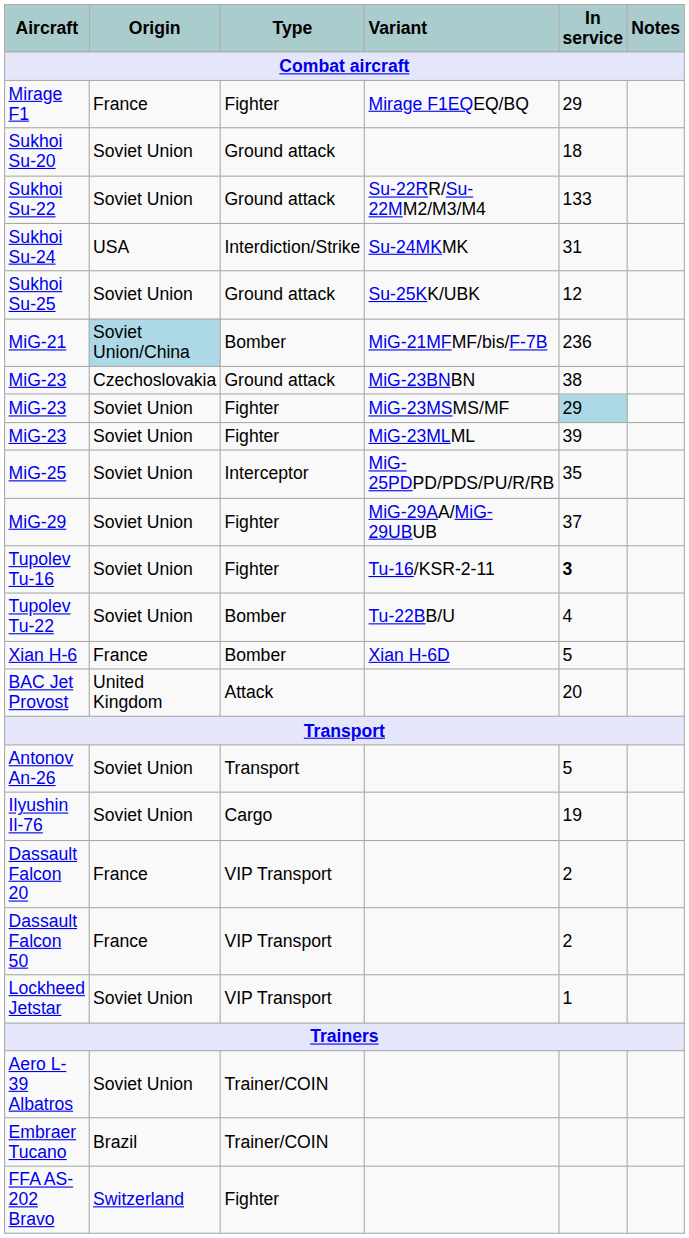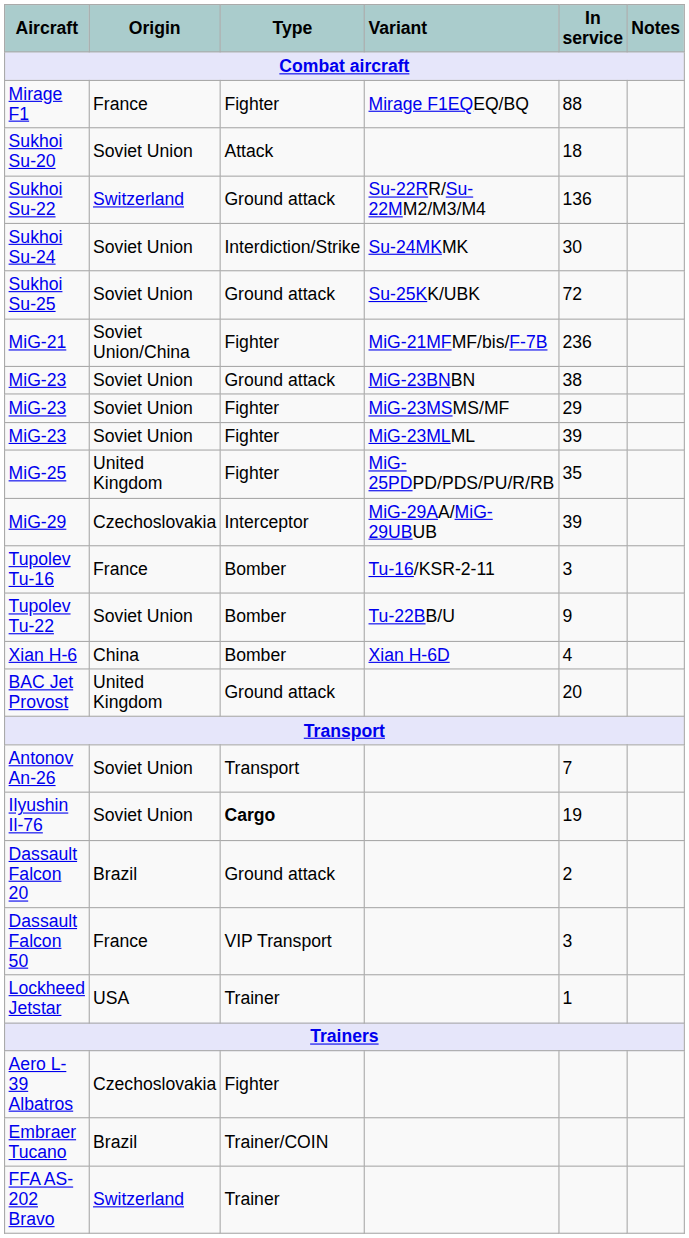Mirage F1 | In service: 29 -> 88
Sukhoi Su-20 | Type: Ground attack -> Attack
Sukhoi Su-22 | Origin: Soviet Union -> Switzerland
Sukhoi Su-22 | In service: 133 -> 136
Sukhoi Su-24 | Origin: USA -> Soviet Union
Sukhoi Su-24 | In service: 31 -> 30
Sukhoi Su-25 | In service: 12 -> 72
MiG-21 | Origin: lightblue background -> no background
MiG-21 | Type: Bomber -> Fighter
MiG-23 / MiG-23BNBN | Origin: Czechoslovakia -> Soviet Union
MiG-23 / MiG-23MSMS/MF | In service: lightblue background -> no background
MiG-25 | Origin: Soviet Union -> United Kingdom
MiG-25 | Type: Interceptor -> Fighter
MiG-29 | Origin: Soviet Union -> Czechoslovakia
MiG-29 | Type: Fighter -> Interceptor
MiG-29 | In service: 37 -> 39
Tupolev Tu-16 | Origin: Soviet Union -> France
Tupolev Tu-16 | Type: Fighter -> Bomber
Tupolev Tu-16 | In service: bold -> normal
Tupolev Tu-22 | In service: 4 -> 9
Xian H-6 | Origin: France -> China
Xian H-6 | In service: 5 -> 4
BAC Jet Provost | Type: Attack -> Ground attack
Antonov An-26 | In service: 5 -> 7
Ilyushin Il-76 | Type: normal -> bold
Dassault Falcon 20 | Origin: France -> Brazil
Dassault Falcon 20 | Type: VIP Transport -> Ground attack
Dassault Falcon 50 | In service: 2 -> 3
Lockheed Jetstar | Origin: Soviet Union -> USA
Lockheed Jetstar | Type: VIP Transport -> Trainer
Aero L-39 Albatros | Origin: Soviet Union -> Czechoslovakia
Aero L-39 Albatros | Type: Trainer/COIN -> Fighter
FFA AS-202 Bravo | Type: Fighter -> Trainer
